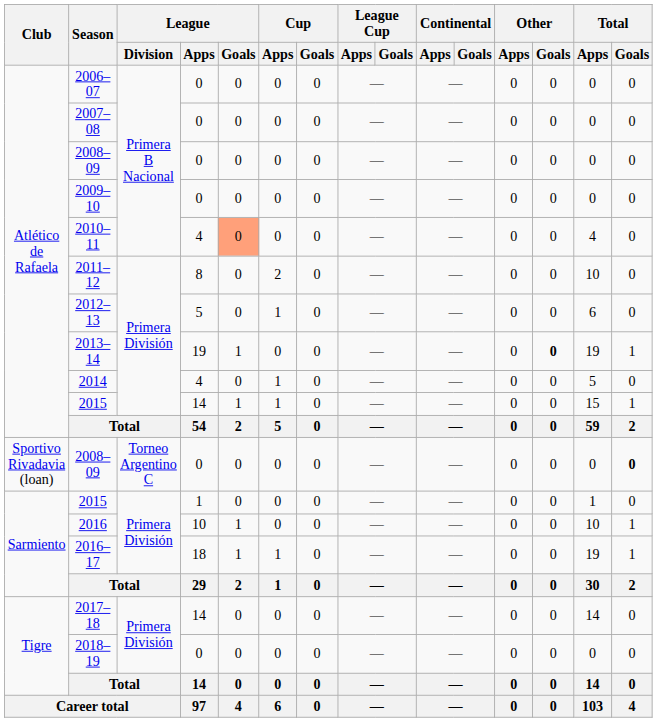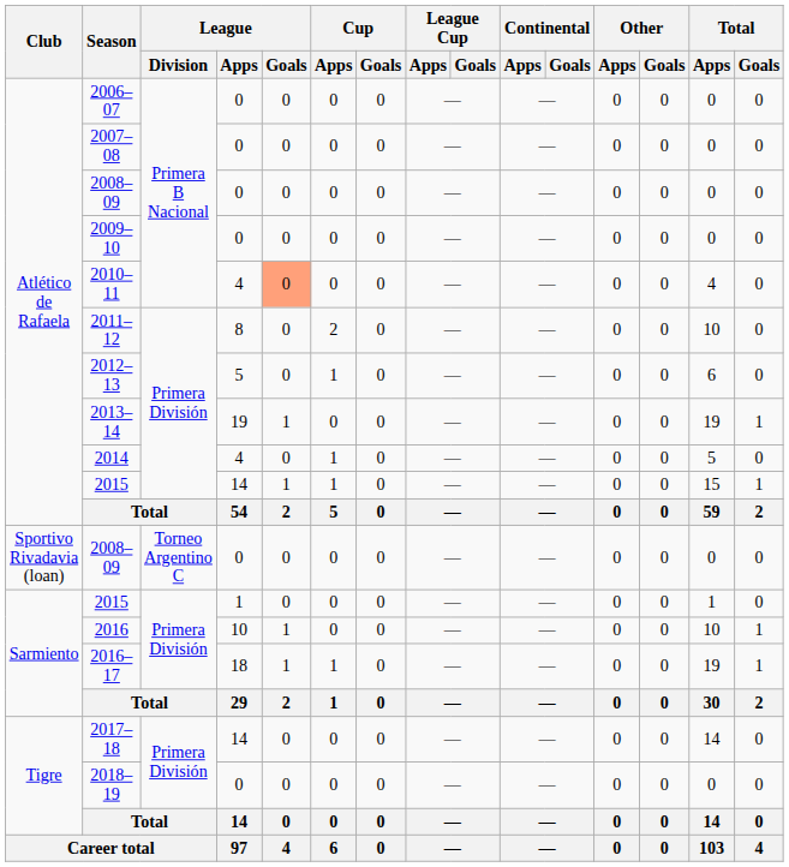2013–14 | Other / Goals: bold -> normal
Sportivo Rivadavia (loan) / 2008–09 | Total / Goals: bold -> normal
